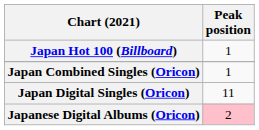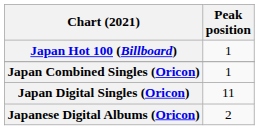Japanese Digital Albums (Oricon) | Peak position: pink background -> no background
